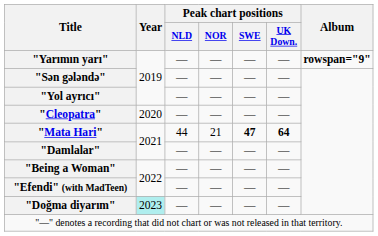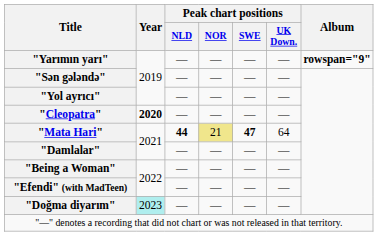"Cleopatra" | Year: normal -> bold
"Mata Hari" | Peak chart positions / NLD: normal -> bold
"Mata Hari" | Peak chart positions / NOR: no background -> khaki background
"Mata Hari" | Peak chart positions / UK Down.: bold -> normal
